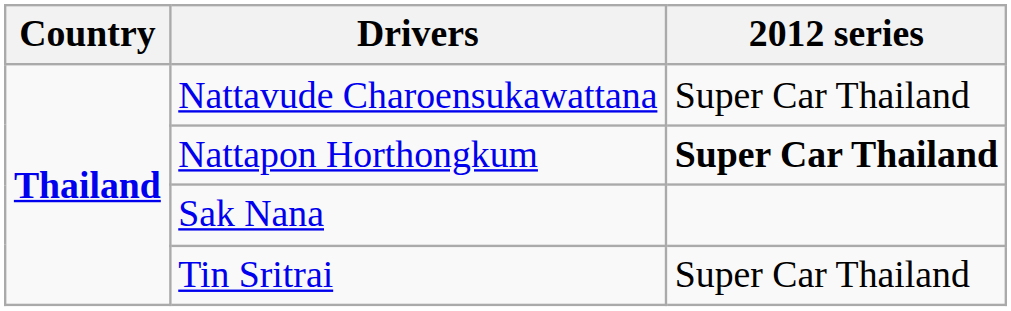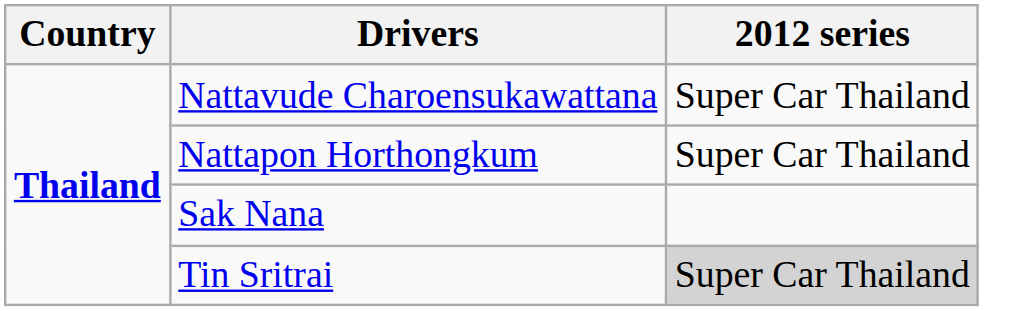Nattapon Horthongkum | 2012 series: bold -> normal
Tin Sritrai | 2012 series: no background -> lightgrey background
